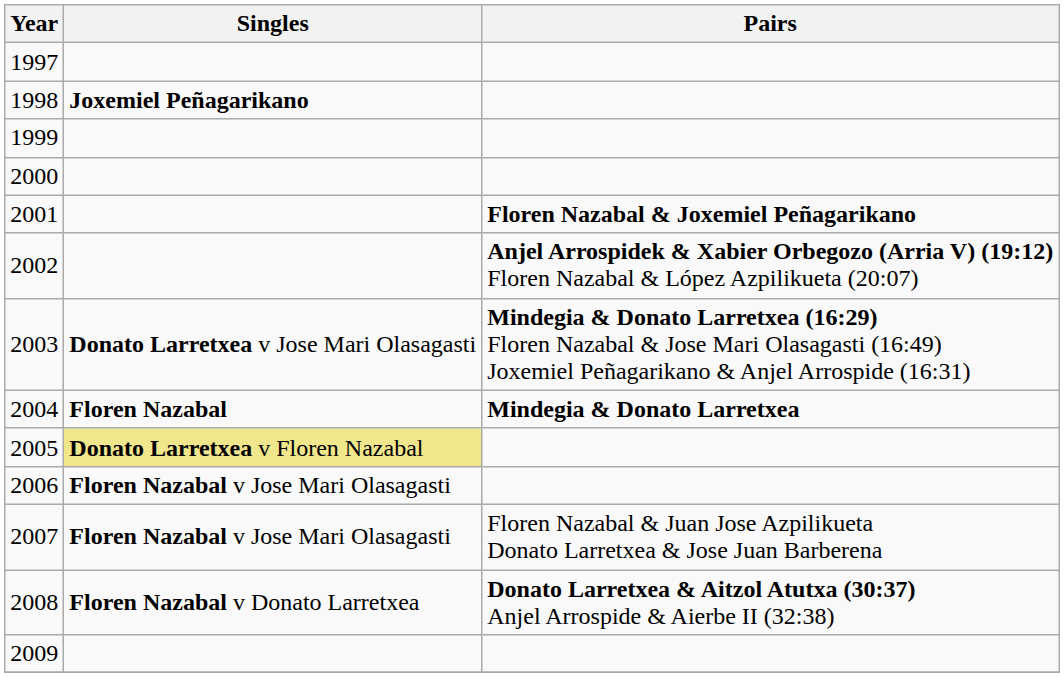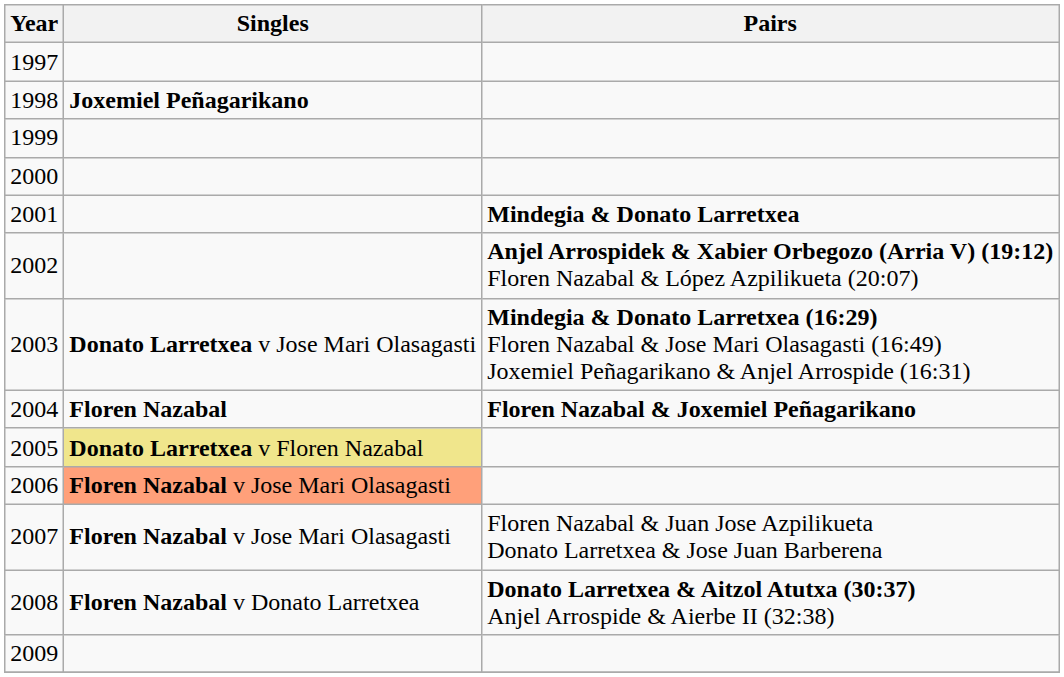2001 | Pairs: Floren Nazabal & Joxemiel Peñagarikano -> Mindegia & Donato Larretxea
2004 | Pairs: Mindegia & Donato Larretxea -> Floren Nazabal & Joxemiel Peñagarikano
2006 | Singles: no background -> lightsalmon background
